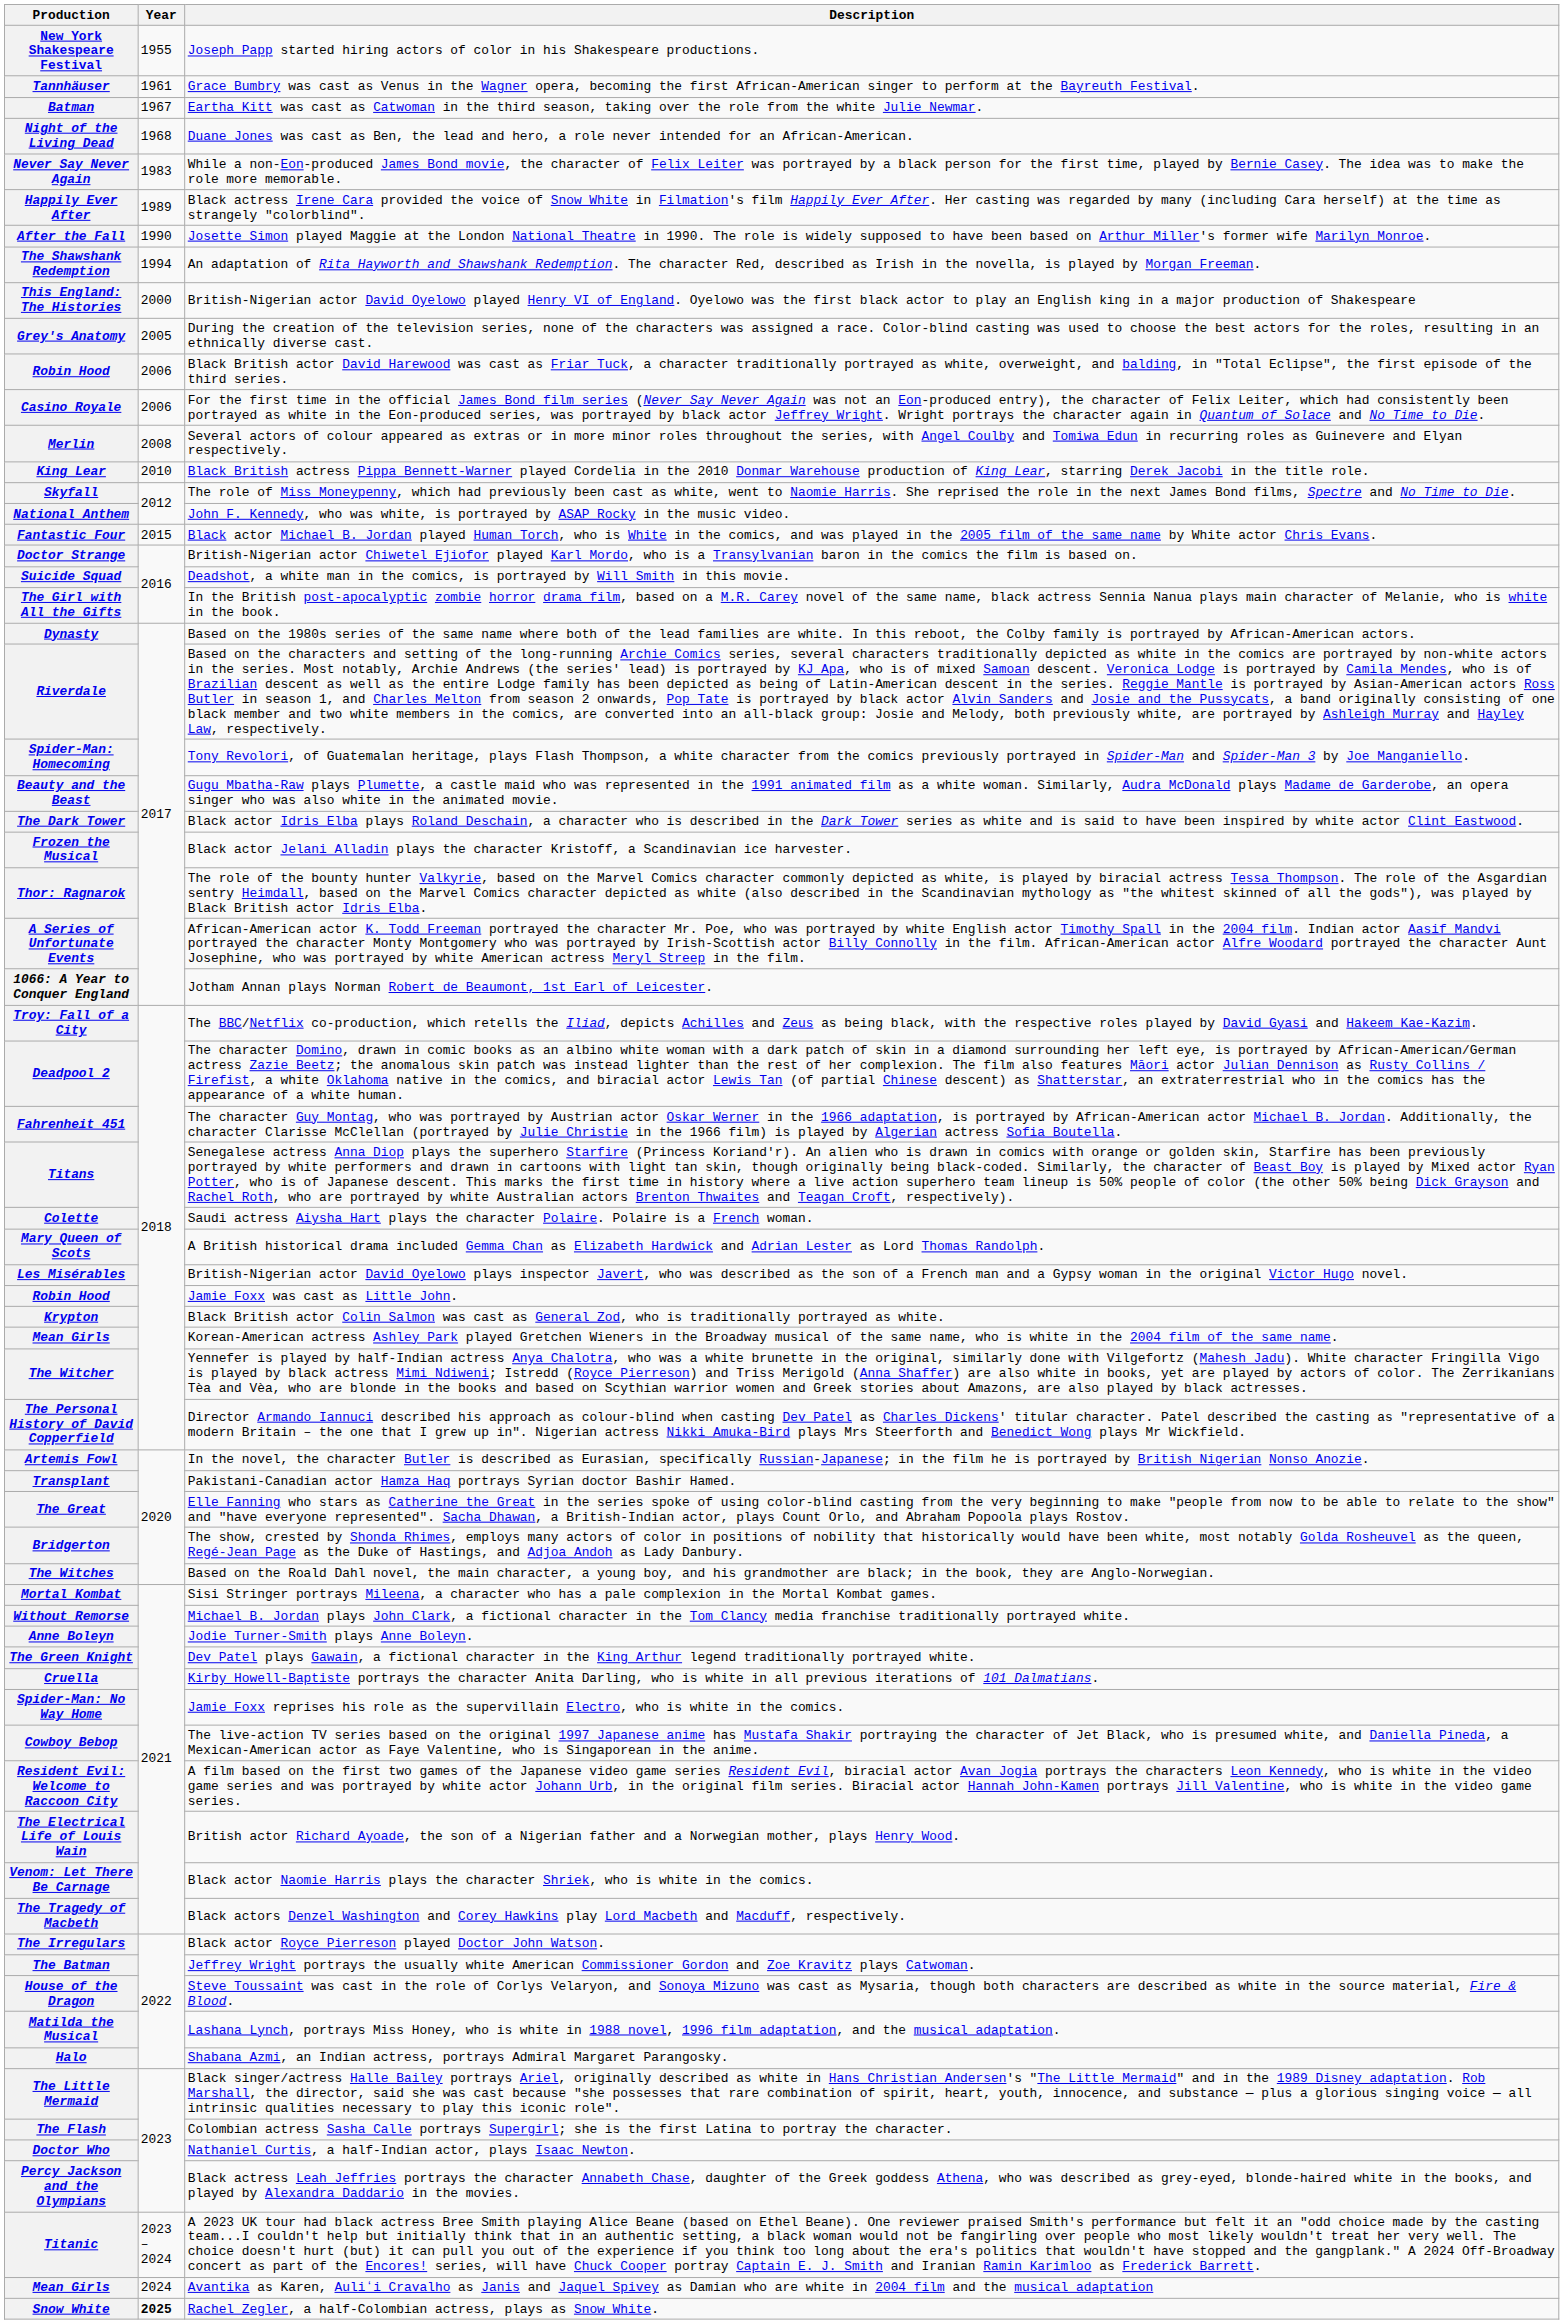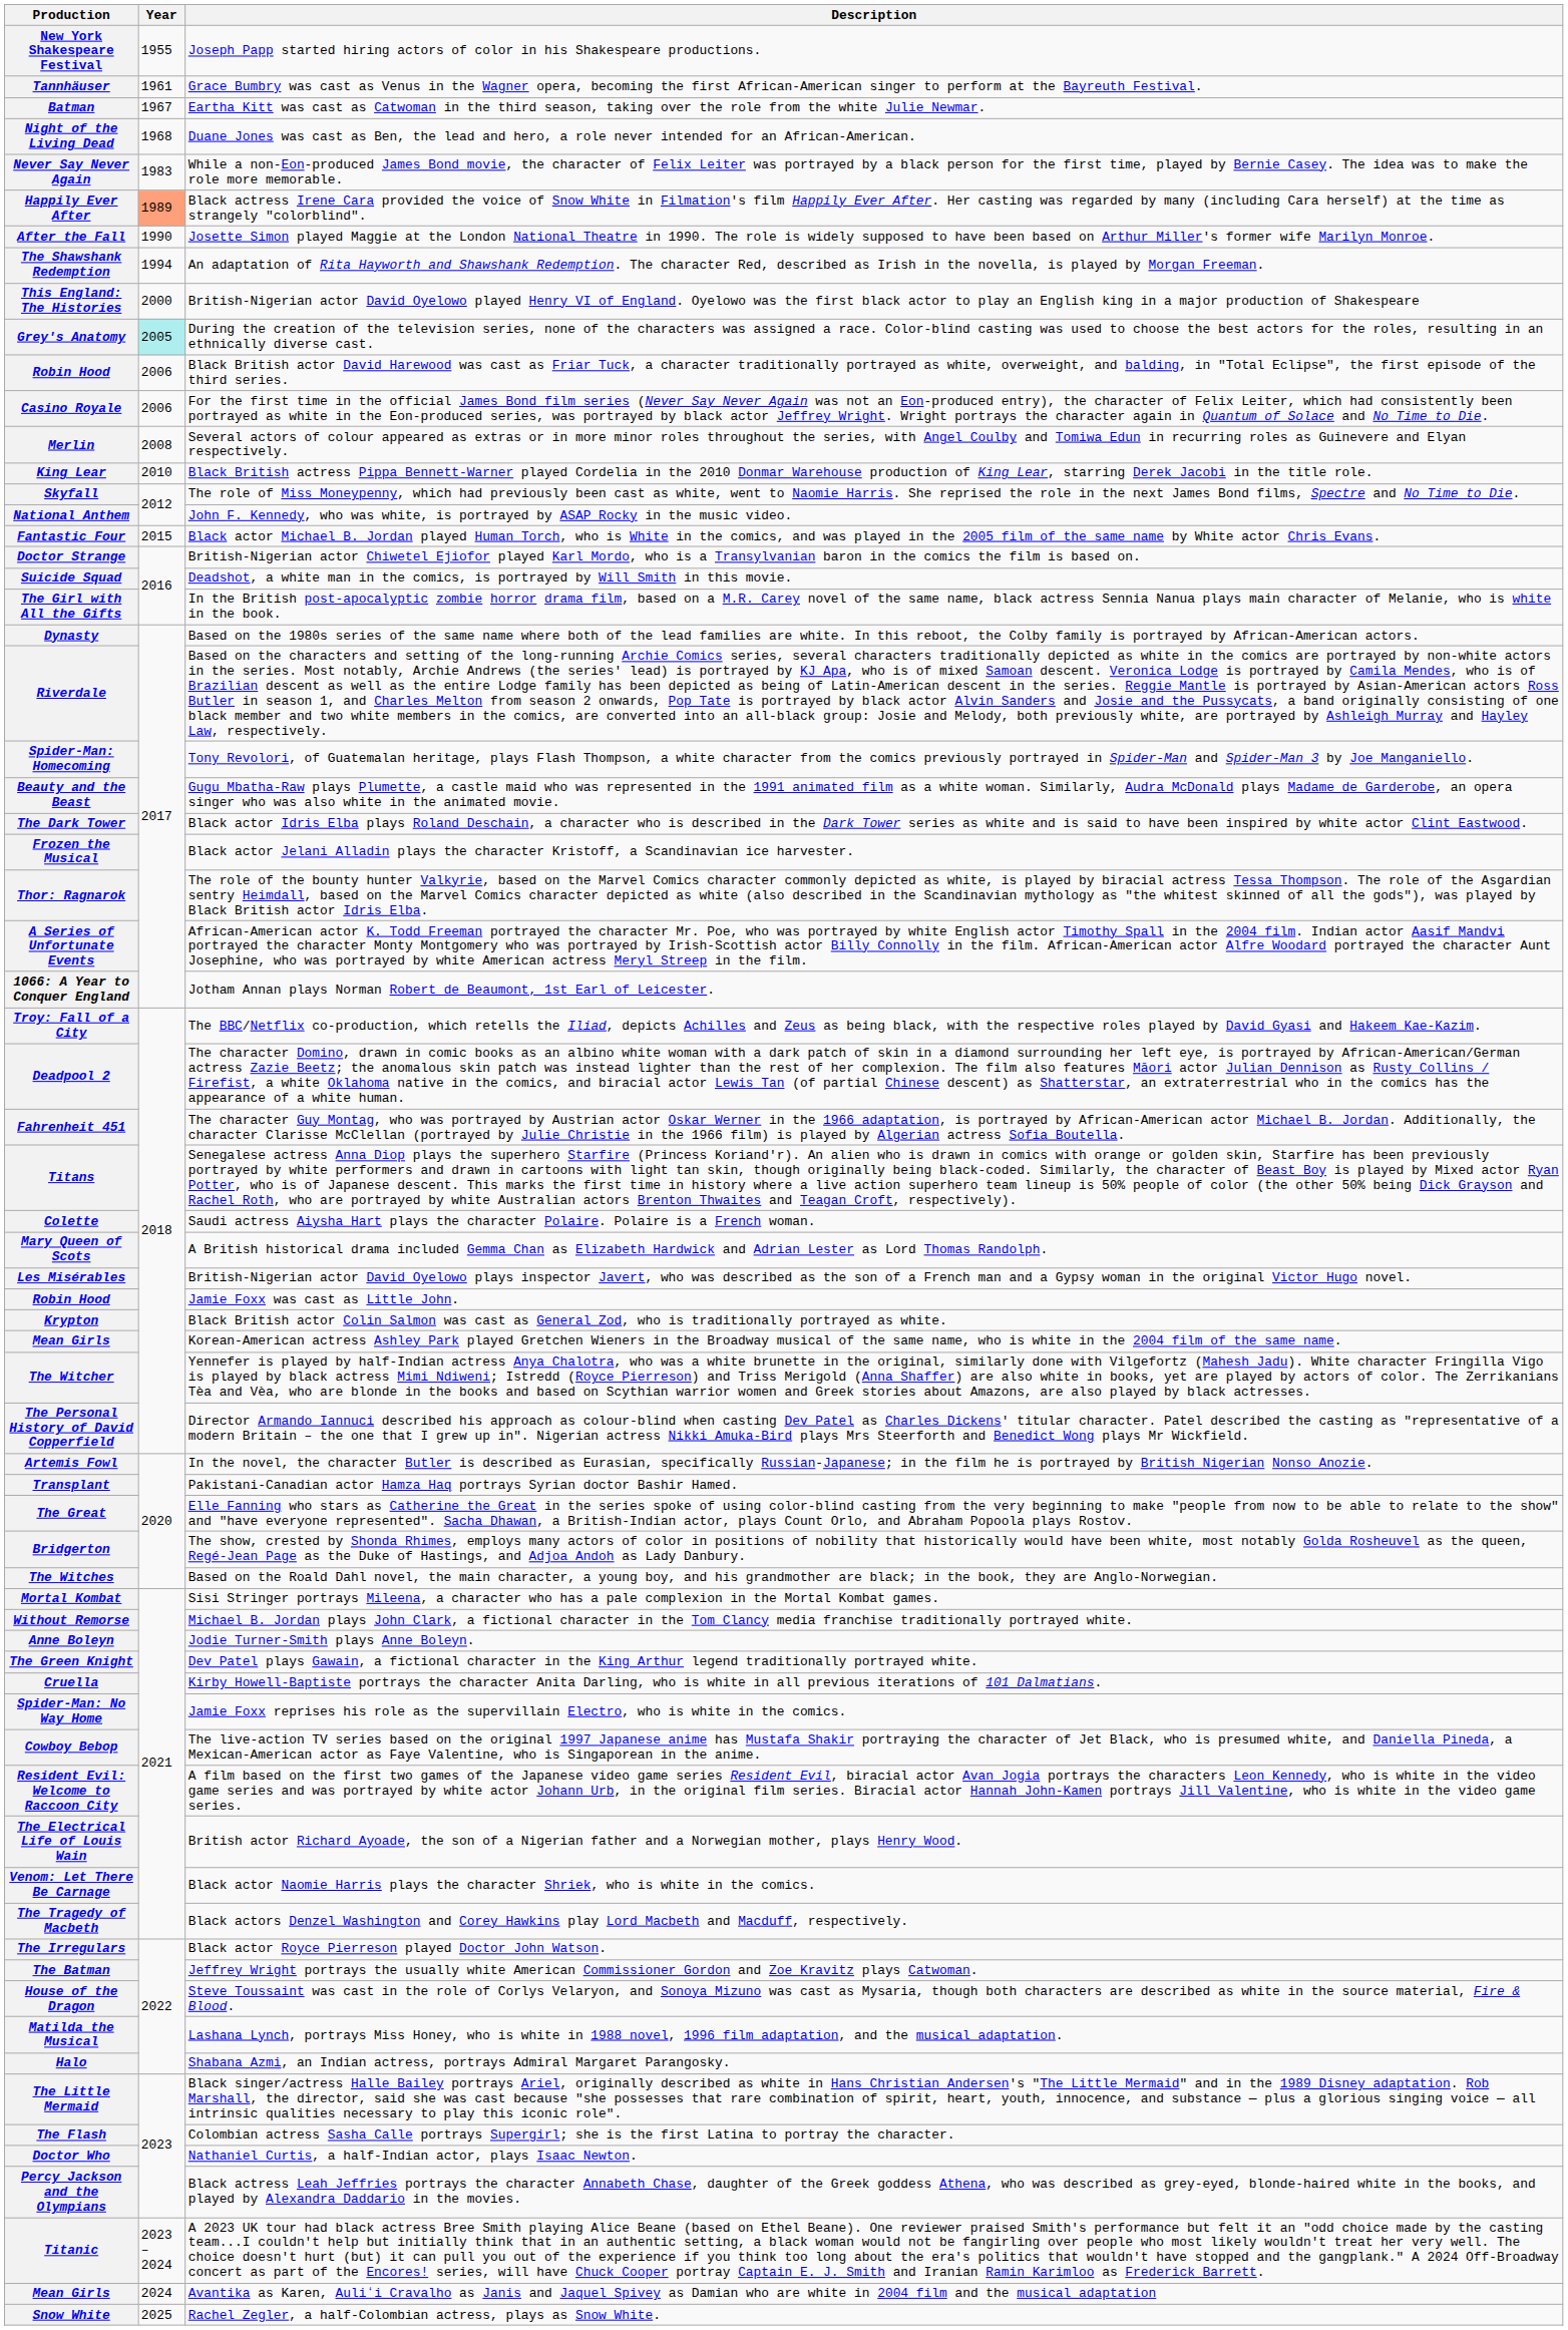Happily Ever After | Year: no background -> lightsalmon background
Grey's Anatomy | Year: no background -> paleturquoise background
Snow White | Year: bold -> normal
